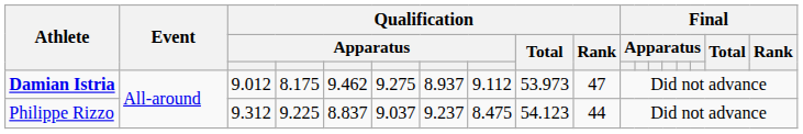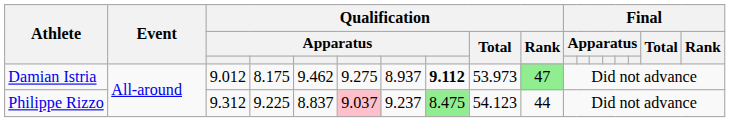row 4 | Athlete: bold -> normal
row 4 | column 8: normal -> bold
row 4 | Qualification / Rank: no background -> lightgreen background
row 5 | column 6: no background -> pink background
row 5 | column 8: no background -> lightgreen background
